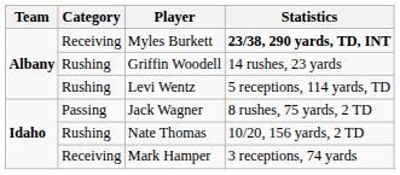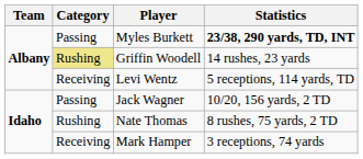Myles Burkett | Category: Receiving -> Passing
Griffin Woodell | Category: no background -> khaki background
Levi Wentz | Category: Rushing -> Receiving
Jack Wagner | Statistics: 8 rushes, 75 yards, 2 TD -> 10/20, 156 yards, 2 TD
Nate Thomas | Statistics: 10/20, 156 yards, 2 TD -> 8 rushes, 75 yards, 2 TD
